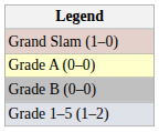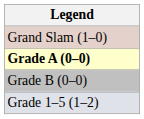row 3 | column 1: normal -> bold
